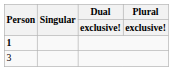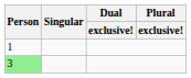1 | Person: bold -> normal
3 | Person: no background -> lightgreen background
